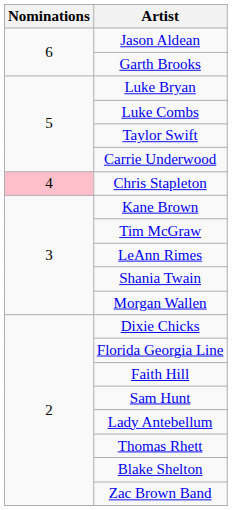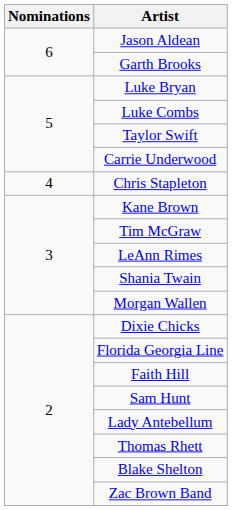Chris Stapleton | Nominations: pink background -> no background
